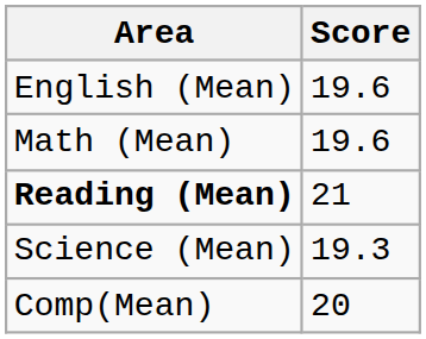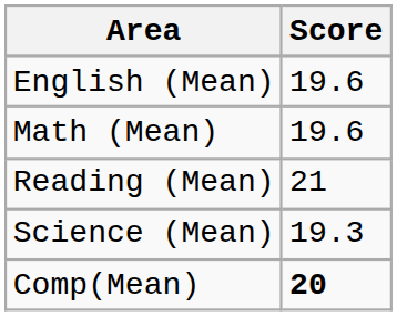row 4 | Area: bold -> normal
row 6 | Score: normal -> bold
